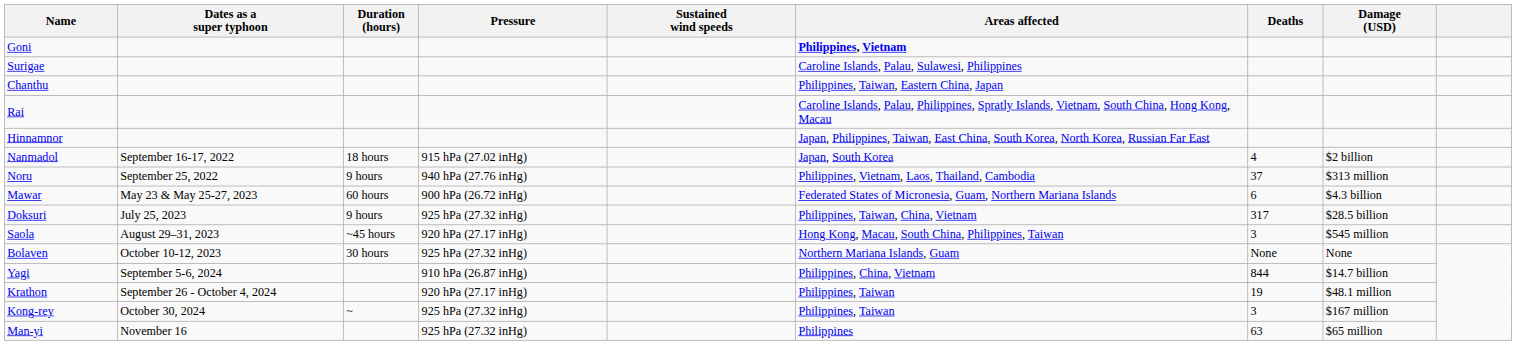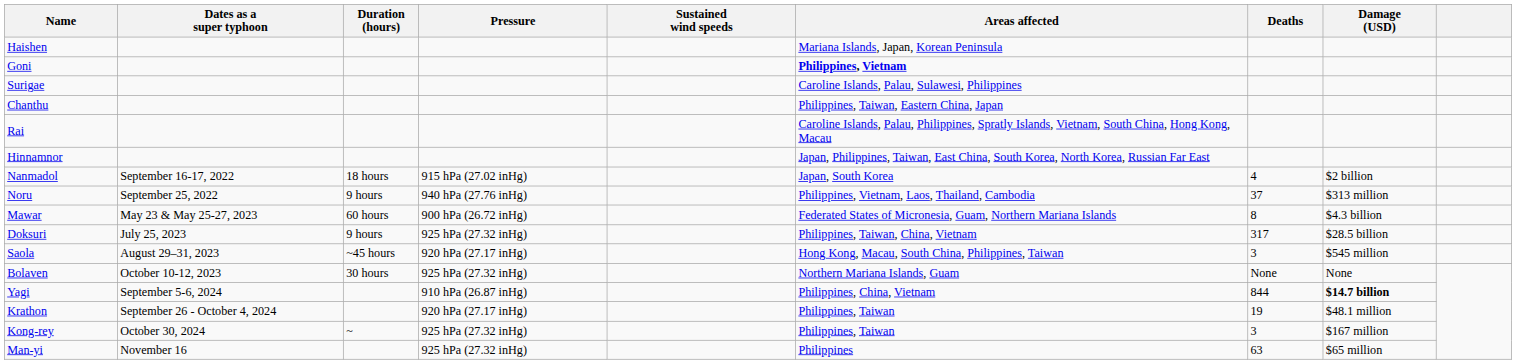+ row: Haishen | Mariana Islands, Japan, Korean Peninsula
Mawar | Deaths: 6 -> 8
Yagi | Damage (USD): normal -> bold
